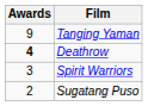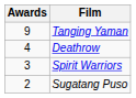Deathrow | Awards: bold -> normal
